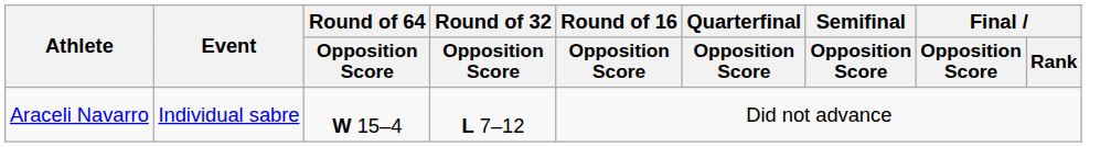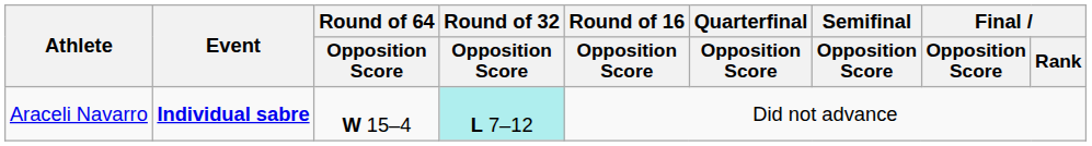Araceli Navarro | Event: normal -> bold
Araceli Navarro | Round of 32 / Opposition Score: no background -> paleturquoise background
